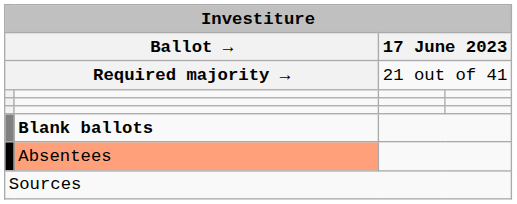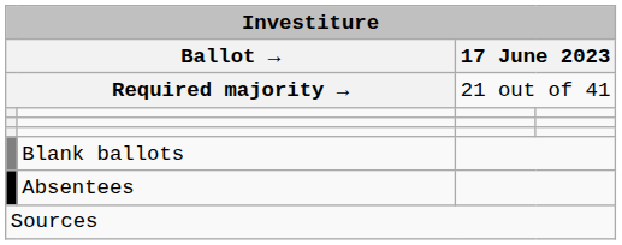Blank ballots | column 2: bold -> normal
Absentees | column 2: lightsalmon background -> no background
